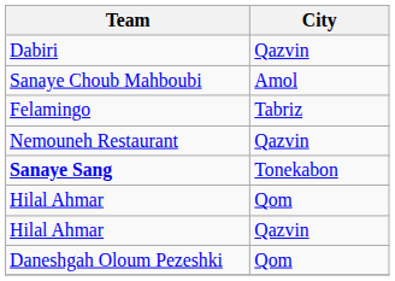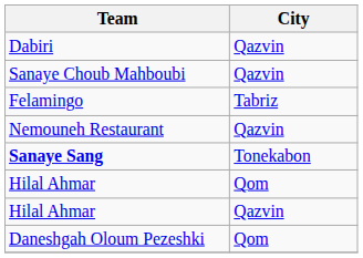row 3 | City: Amol -> Qazvin
